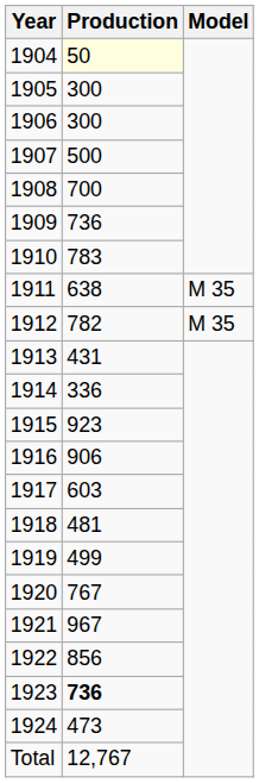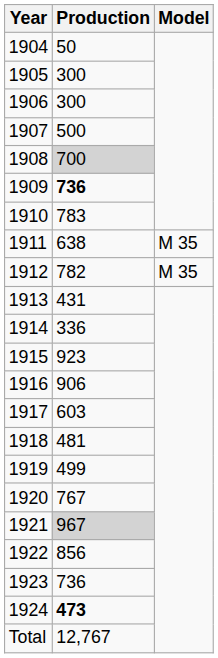1904 | Production: lightyellow background -> no background
1908 | Production: no background -> lightgrey background
1909 | Production: normal -> bold
1921 | Production: no background -> lightgrey background
1923 | Production: bold -> normal
1924 | Production: normal -> bold
